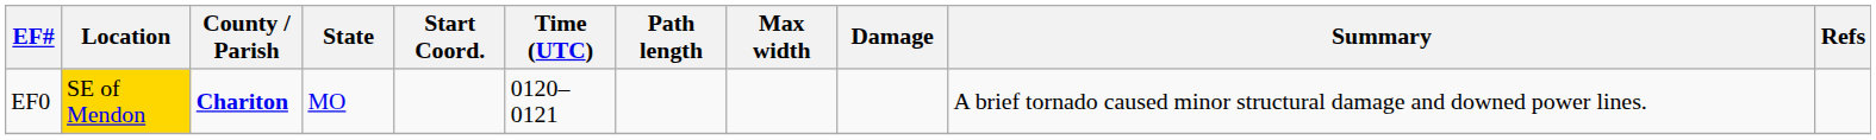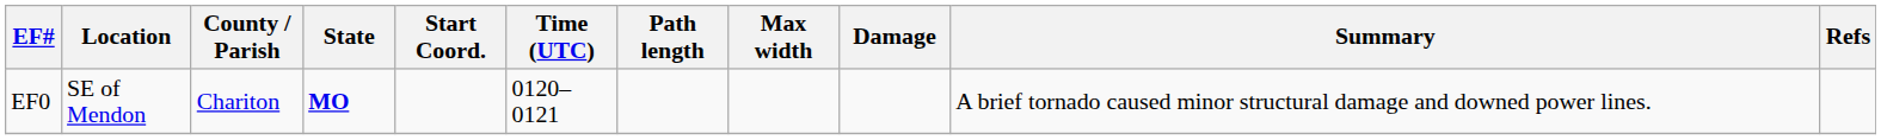EF0 | Location: gold background -> no background
EF0 | County / Parish: bold -> normal
EF0 | State: normal -> bold
